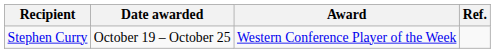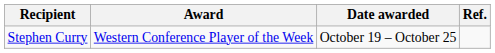columns swapped: Award <-> Date awarded
